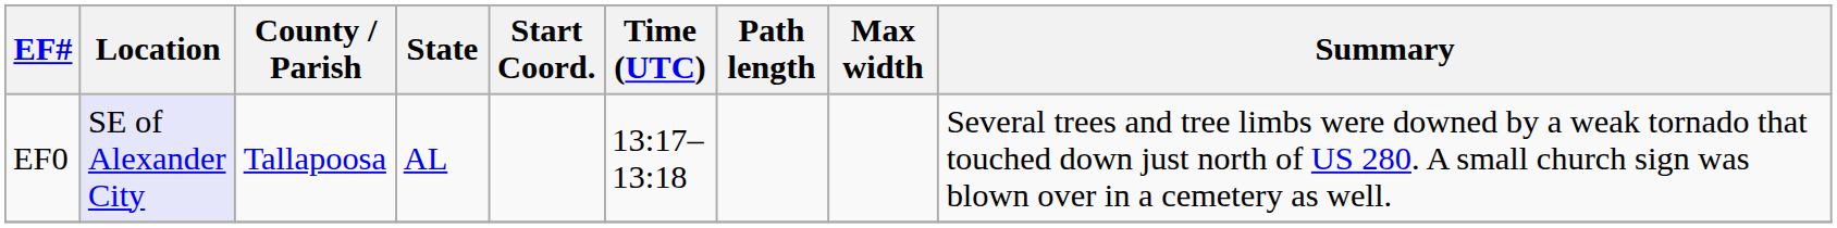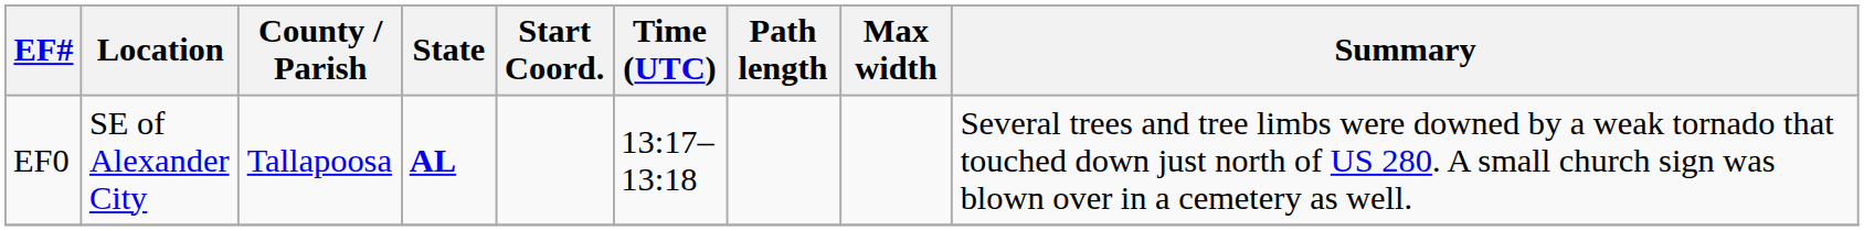EF0 | Location: lavender background -> no background
EF0 | State: normal -> bold
